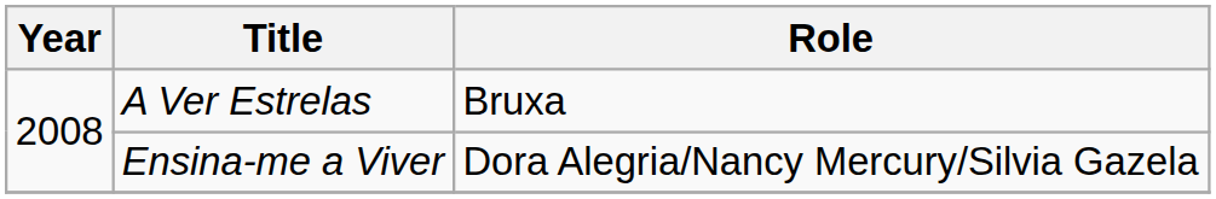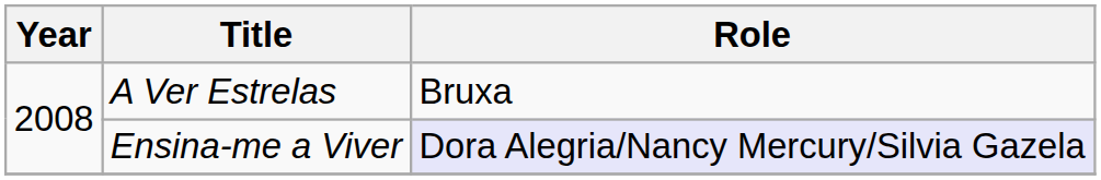Ensina-me a Viver | Role: no background -> lavender background
